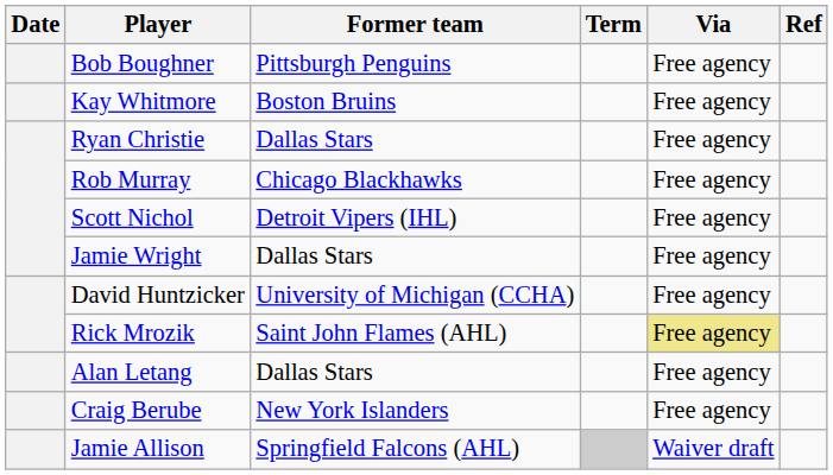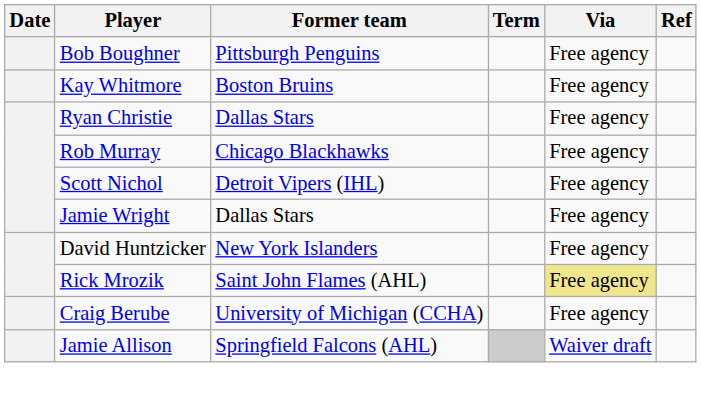David Huntzicker | Former team: University of Michigan (CCHA) -> New York Islanders
- row: Alan Letang | Dallas Stars | Free agency
Craig Berube | Former team: New York Islanders -> University of Michigan (CCHA)
